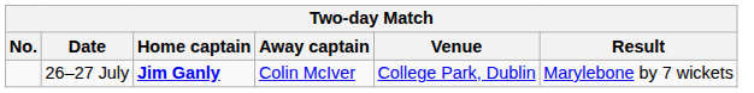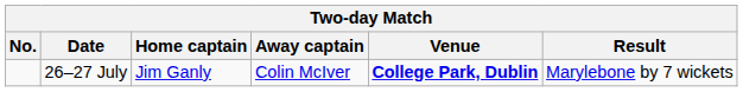26–27 July | Home captain: bold -> normal
26–27 July | Venue: normal -> bold
